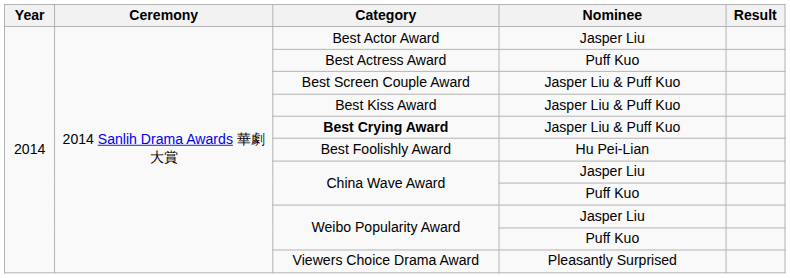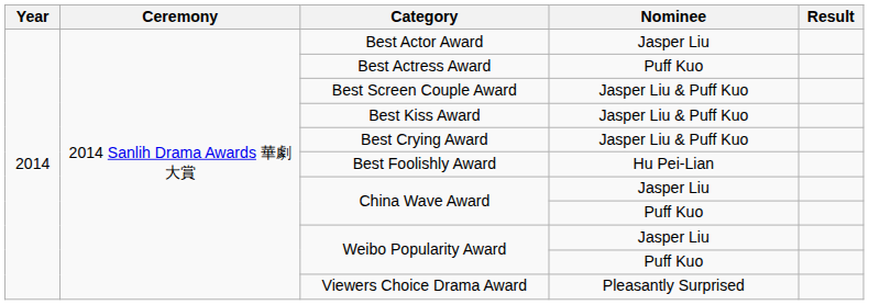Best Crying Award | Category: bold -> normal
